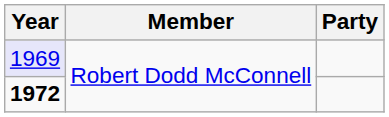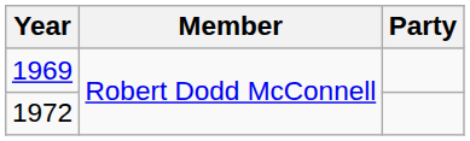1969 | Year: lavender background -> no background
1972 | Year: bold -> normal
